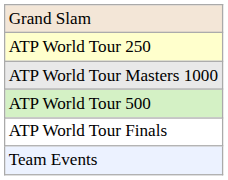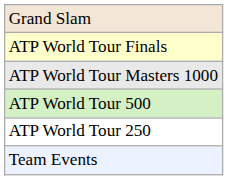row 2 | column 1: ATP World Tour 250 -> ATP World Tour Finals
row 5 | column 1: ATP World Tour Finals -> ATP World Tour 250
